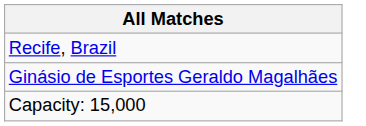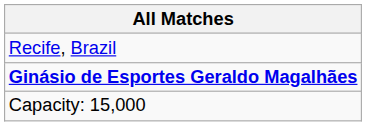row 3 | column 1: normal -> bold
